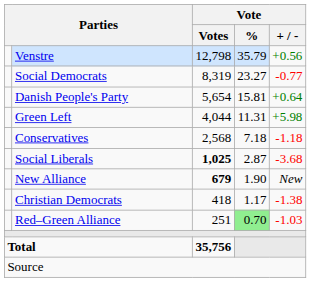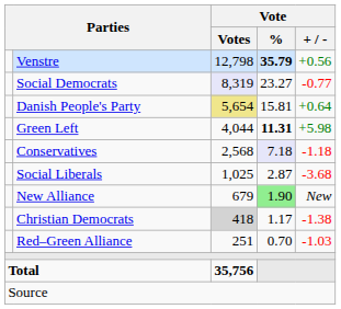Venstre | Vote / %: normal -> bold
Social Democrats | Vote / Votes: no background -> lavender background
Danish People's Party | Vote / Votes: no background -> khaki background
Green Left | Vote / %: normal -> bold
Conservatives | Vote / %: no background -> lavender background
Social Liberals | Vote / Votes: bold -> normal
New Alliance | Vote / Votes: bold -> normal
New Alliance | Vote / %: no background -> lightgreen background
Christian Democrats | Vote / Votes: no background -> lightgrey background
Red–Green Alliance | Vote / %: lightgreen background -> no background
